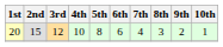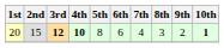20 | 3rd: normal -> bold
20 | 4th: normal -> bold
20 | 10th: normal -> bold
